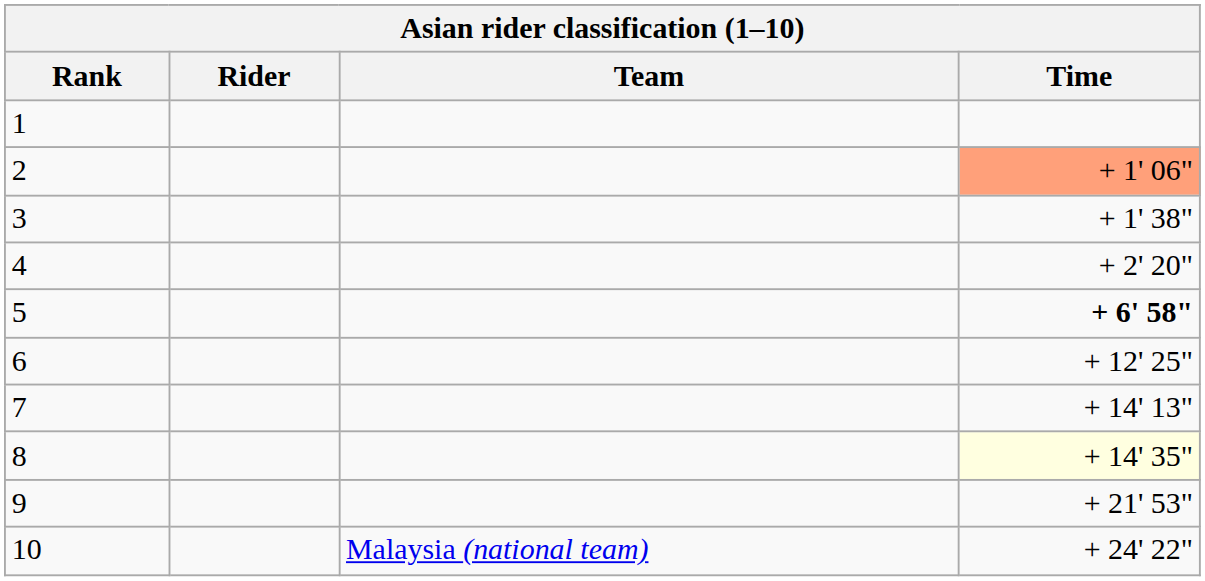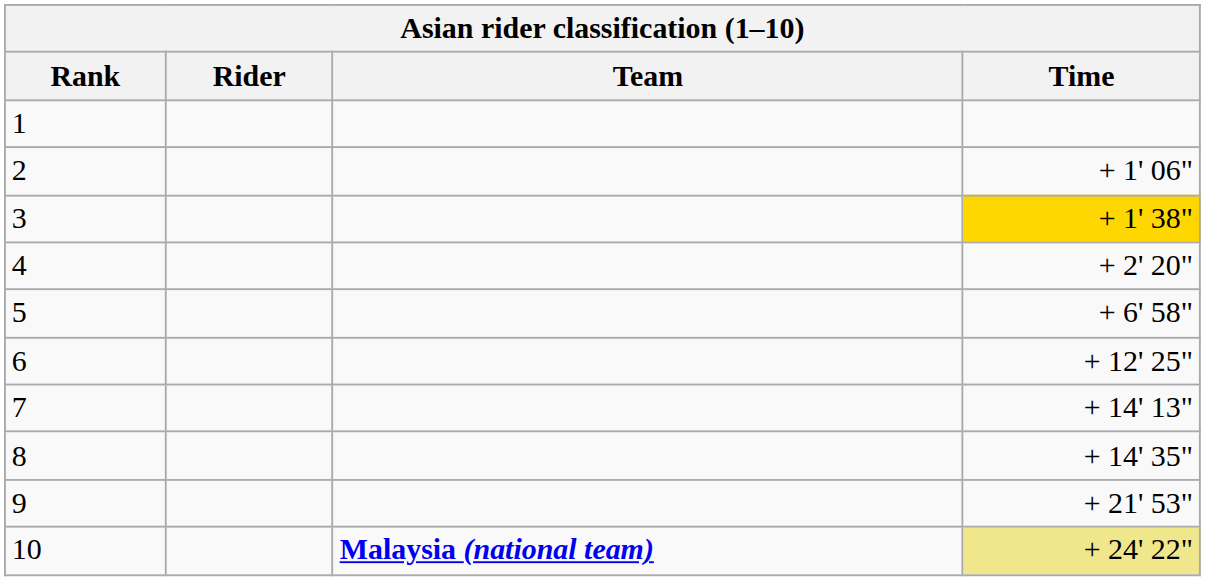2 | Time: lightsalmon background -> no background
3 | Time: no background -> gold background
5 | Time: bold -> normal
8 | Time: lightyellow background -> no background
10 | Team: normal -> bold
10 | Time: no background -> khaki background
